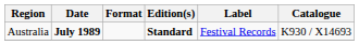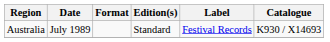Australia | Date: bold -> normal
Australia | Edition(s): bold -> normal
